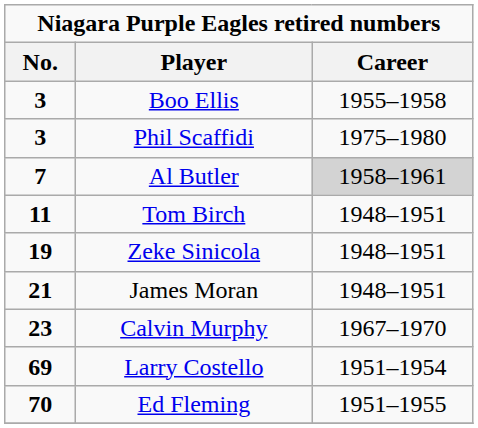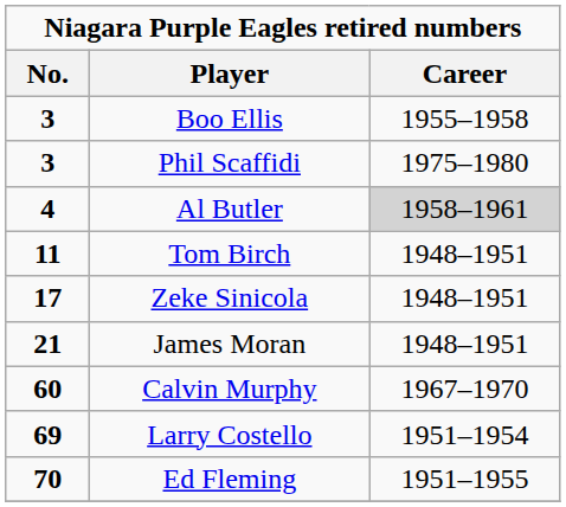Al Butler | No.: 7 -> 4
Zeke Sinicola | No.: 19 -> 17
Calvin Murphy | No.: 23 -> 60
